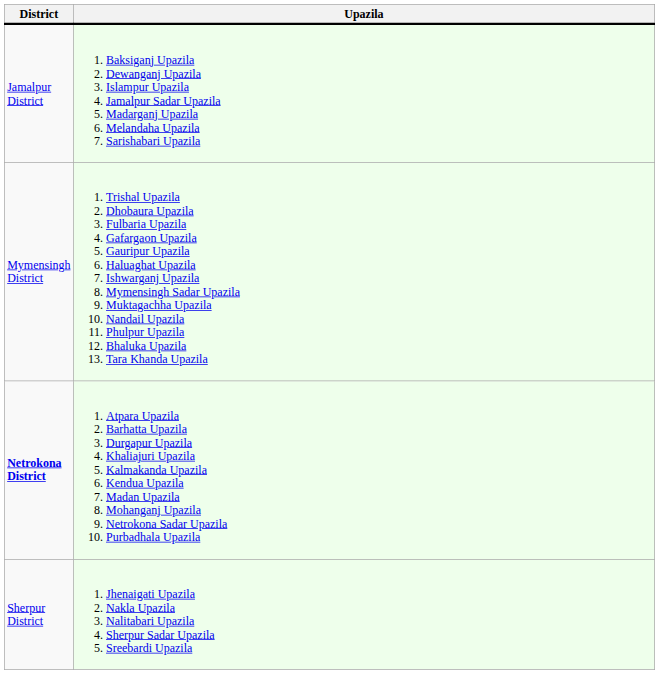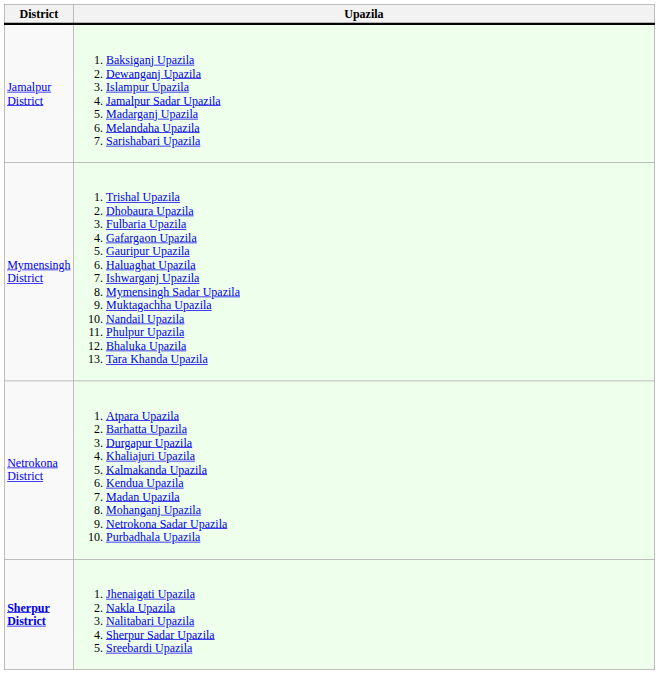Netrokona District | District: bold -> normal
Sherpur District | District: normal -> bold
